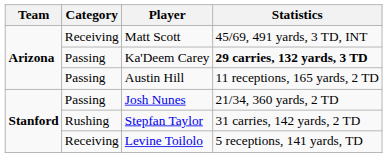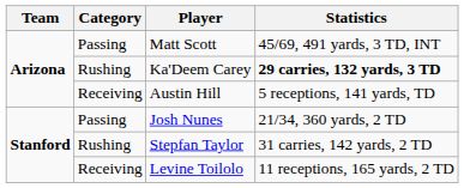Matt Scott | Category: Receiving -> Passing
Ka'Deem Carey | Category: Passing -> Rushing
Austin Hill | Category: Passing -> Receiving
Austin Hill | Statistics: 11 receptions, 165 yards, 2 TD -> 5 receptions, 141 yards, TD
Levine Toilolo | Statistics: 5 receptions, 141 yards, TD -> 11 receptions, 165 yards, 2 TD
